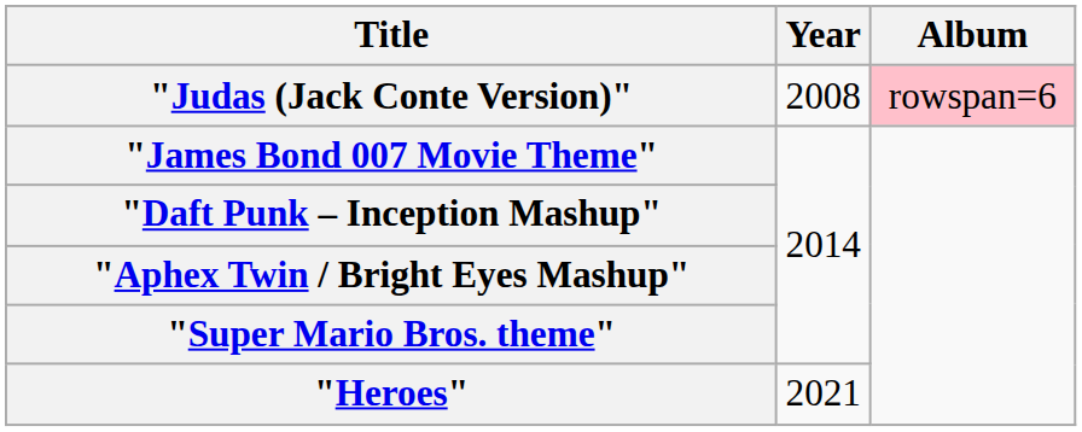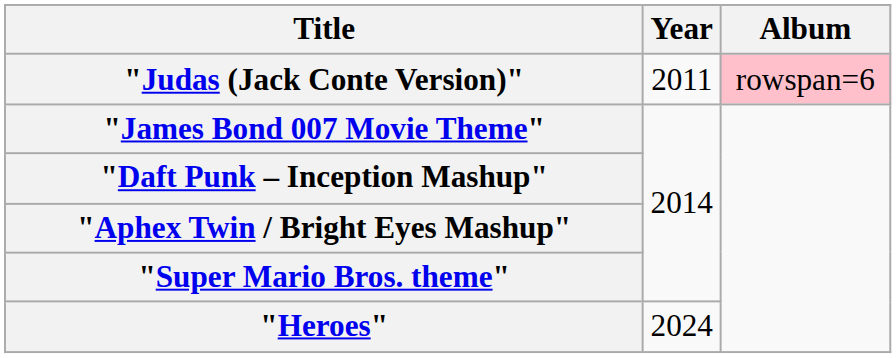"Judas (Jack Conte Version)" | Year: 2008 -> 2011
"Heroes" | Year: 2021 -> 2024
